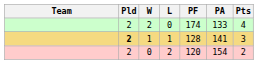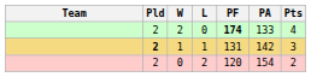row 2 | PF: normal -> bold
row 3 | PF: 128 -> 131
row 3 | PA: 141 -> 142
